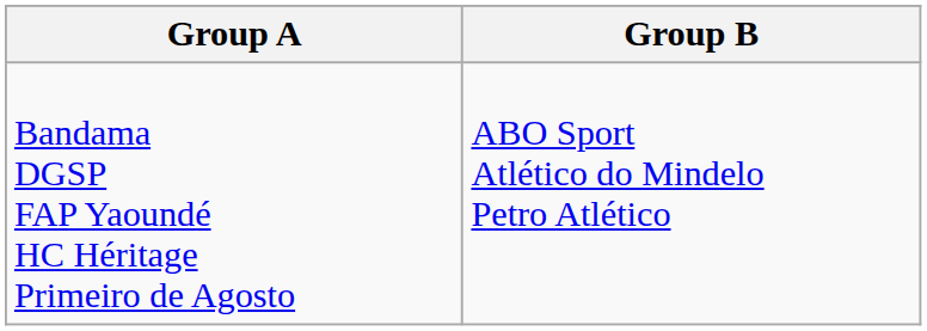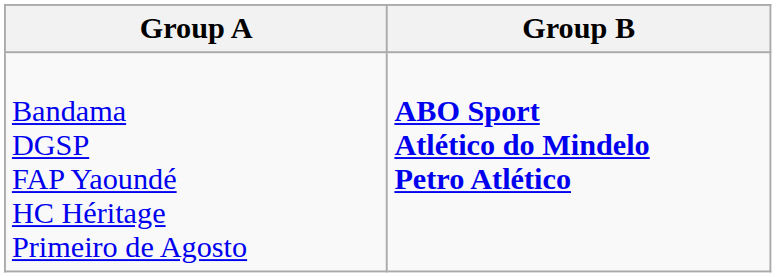Bandama DGSP FAP Yaoundé HC Héritage Primeiro de Agosto | Group B: normal -> bold
